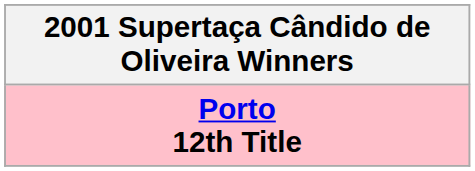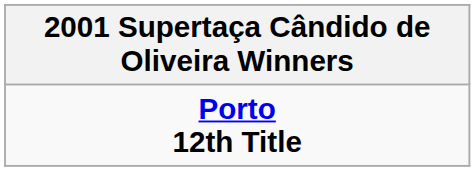row 2 | column 1: pink background -> no background
